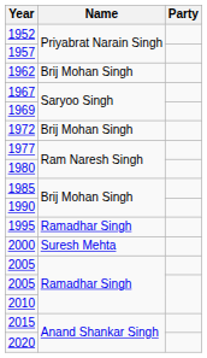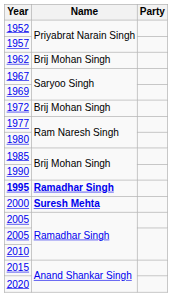1995 | Year: normal -> bold
1995 | Name: normal -> bold
2000 | Name: normal -> bold
